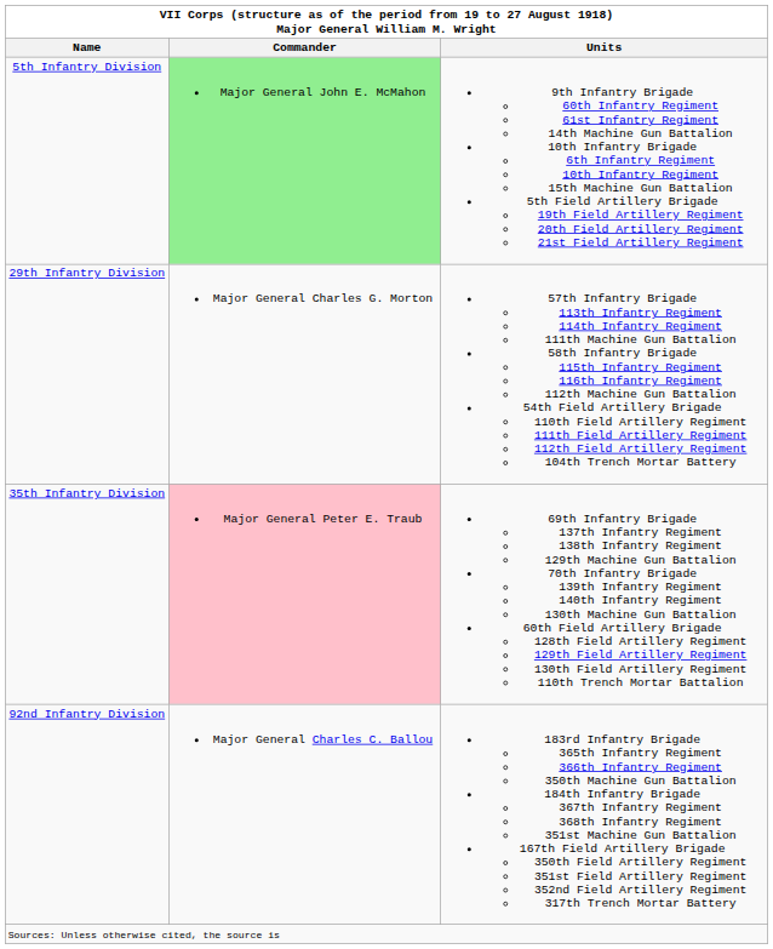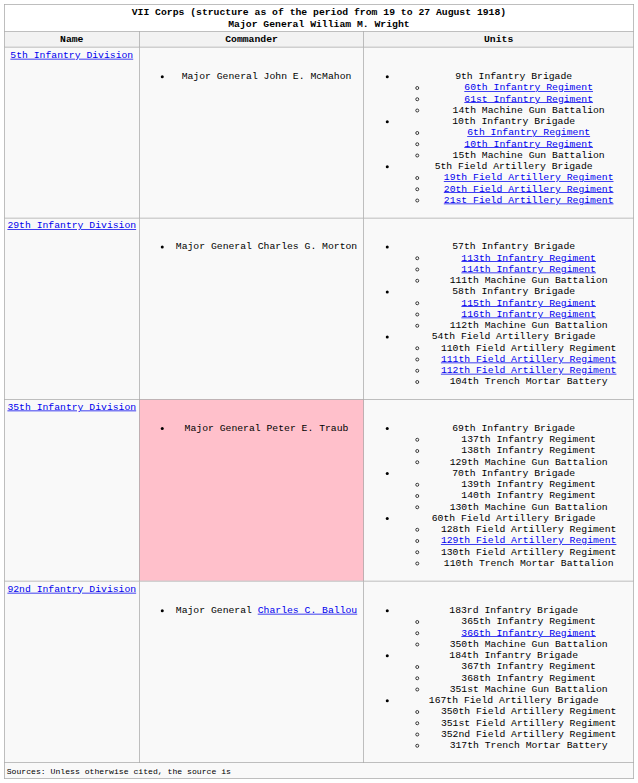5th Infantry Division | Commander: lightgreen background -> no background
